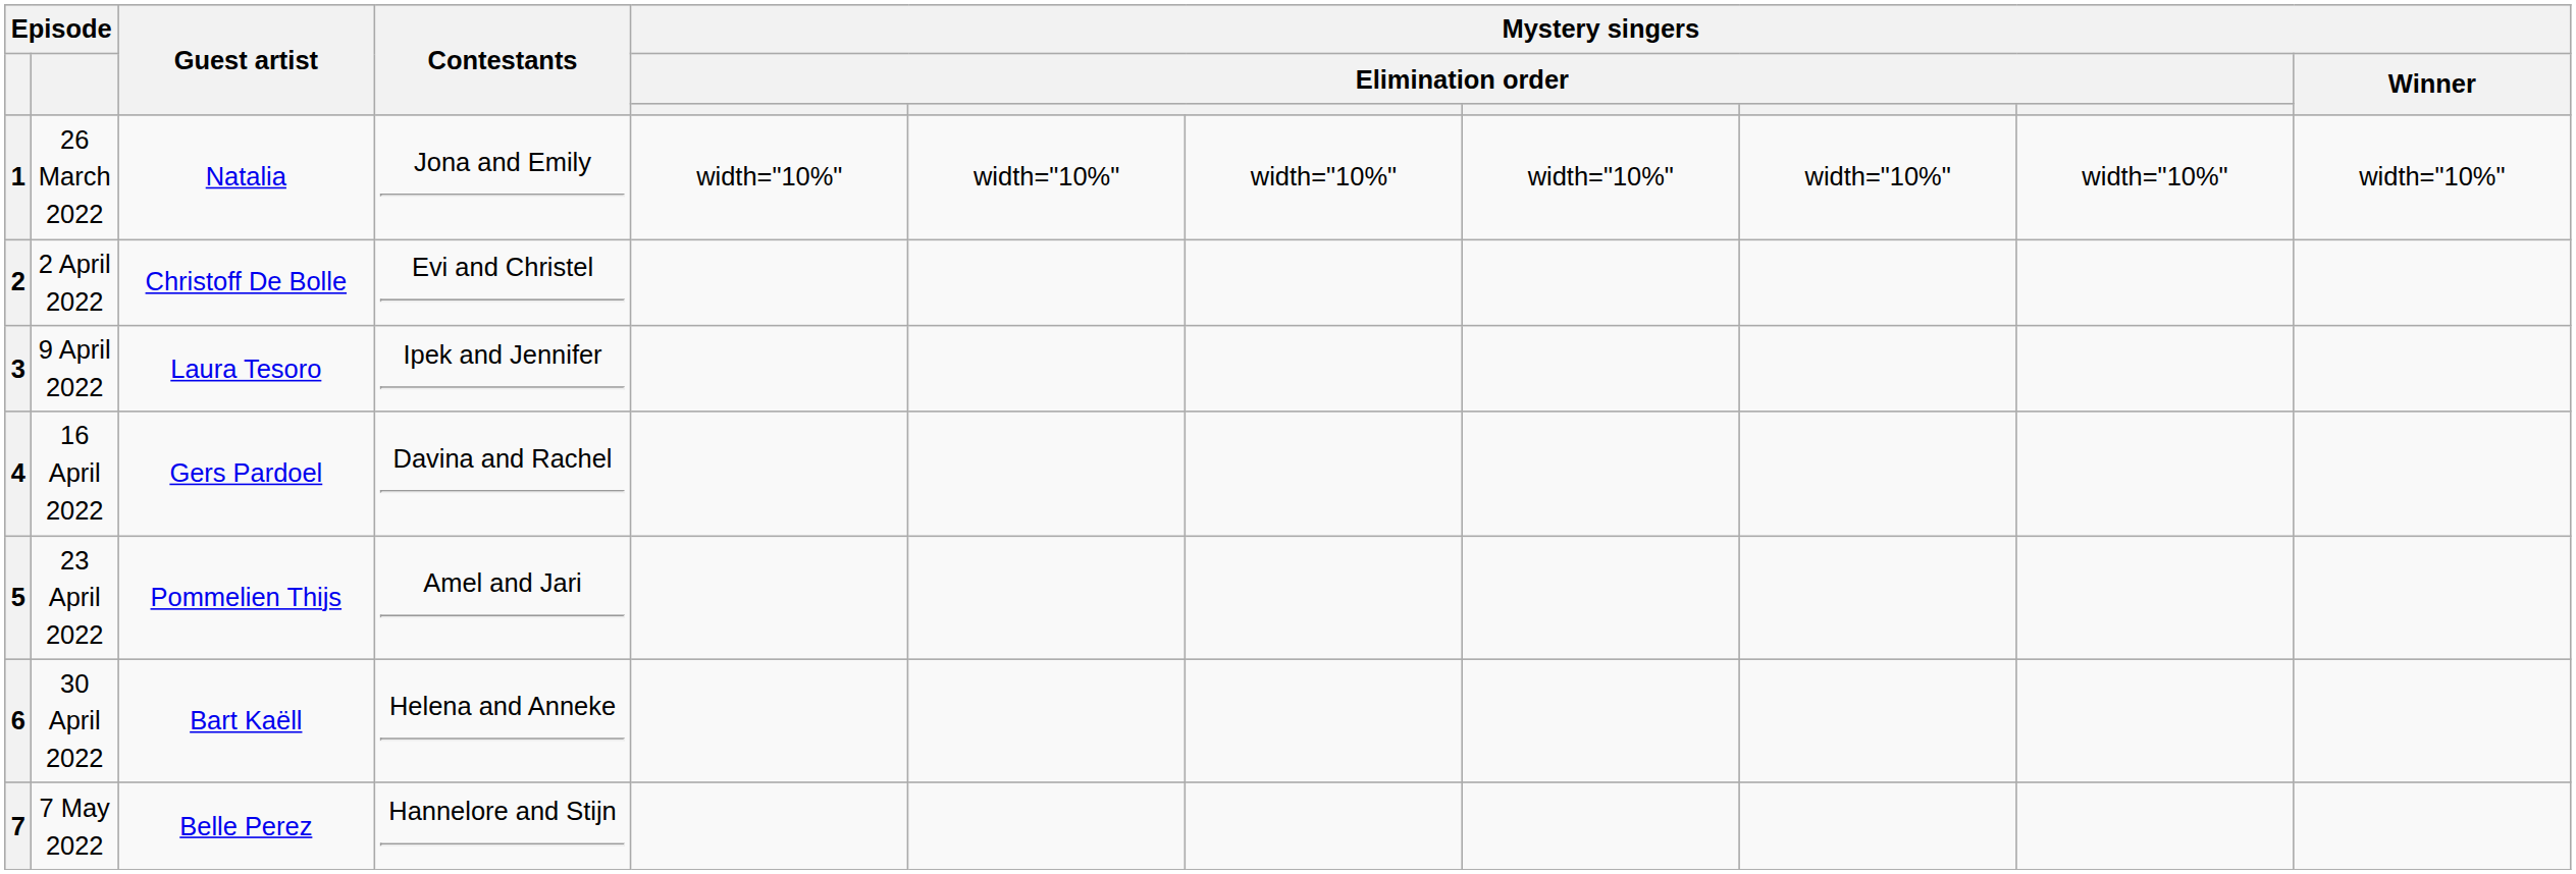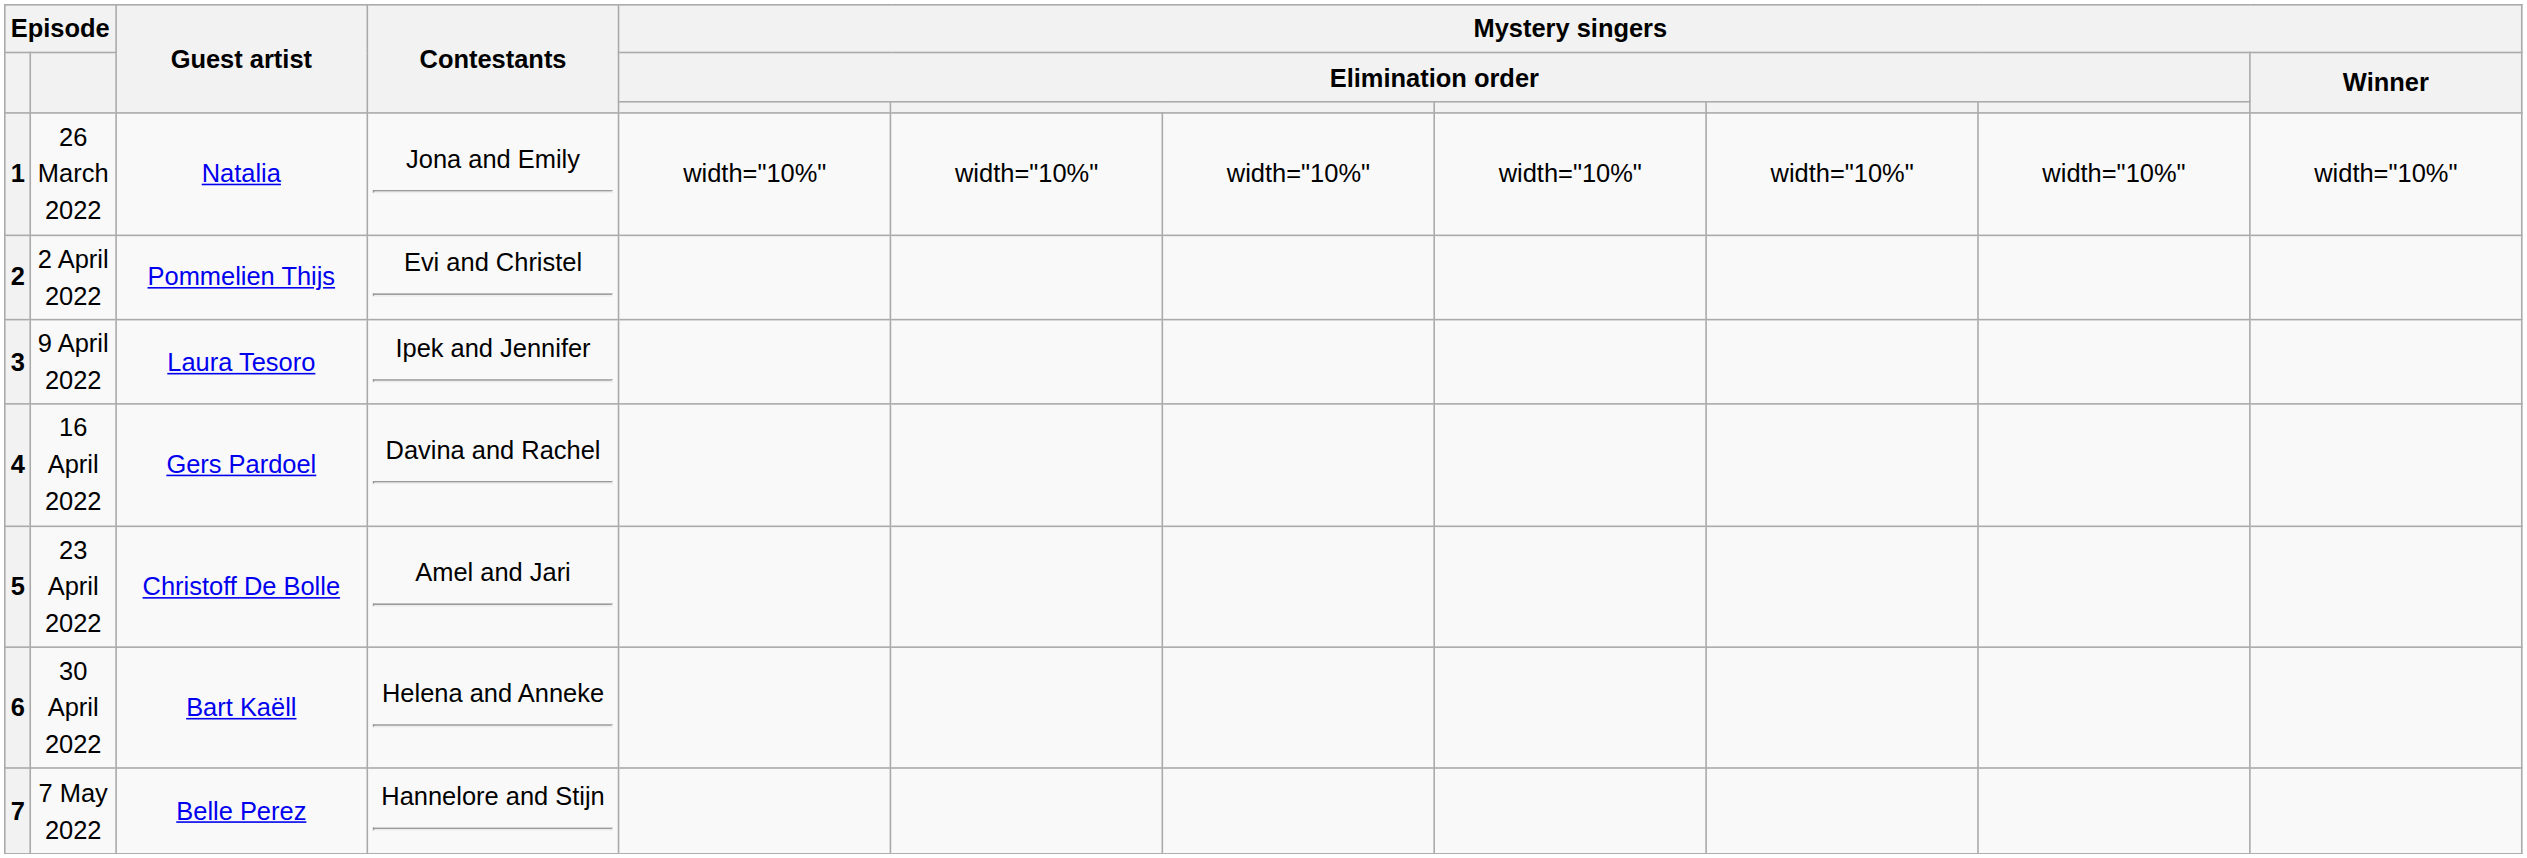2 | Guest artist: Christoff De Bolle -> Pommelien Thijs
5 | Guest artist: Pommelien Thijs -> Christoff De Bolle
